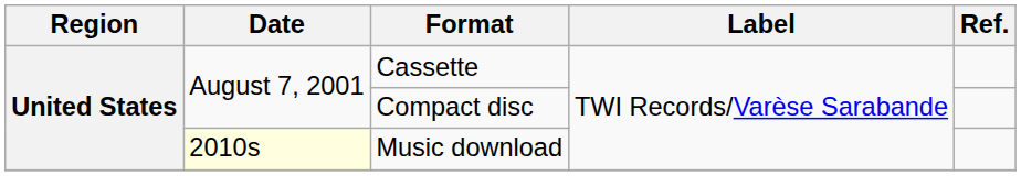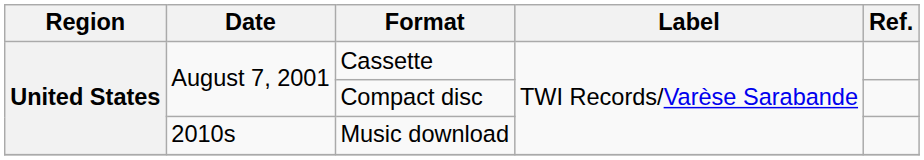Music download | Date: lightyellow background -> no background
